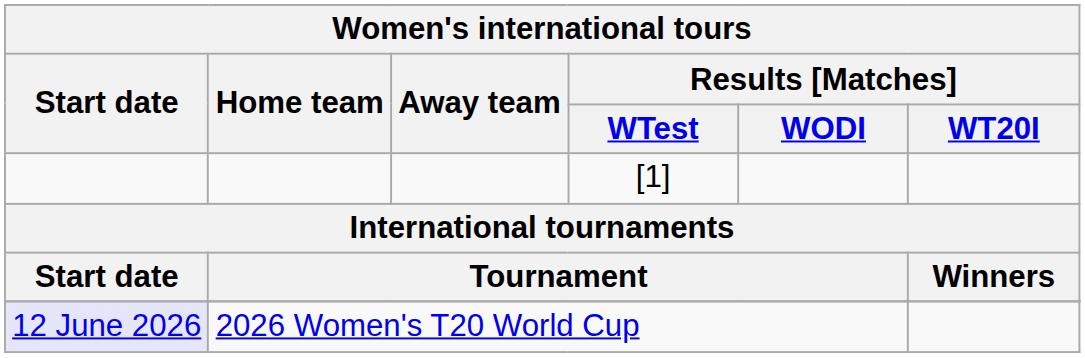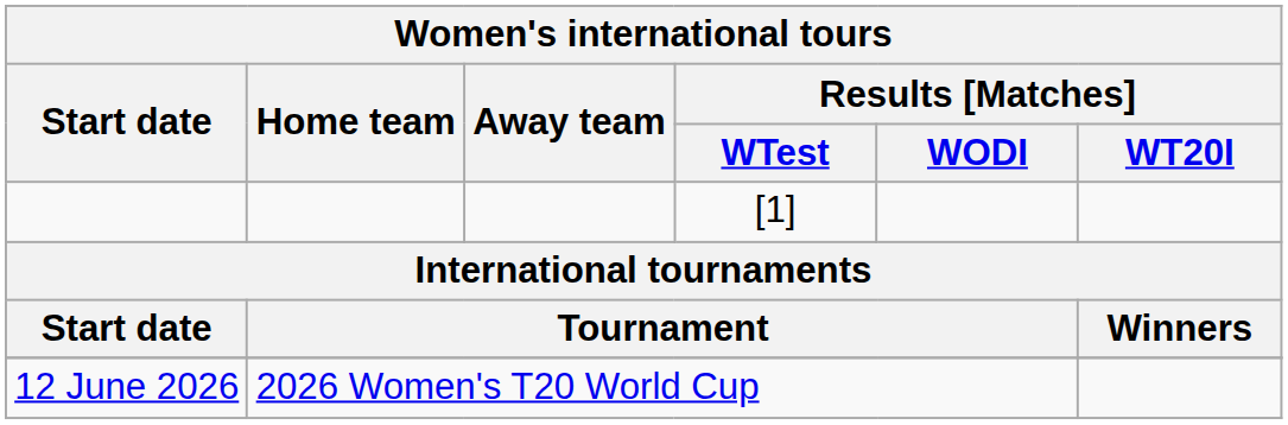12 June 2026 | Start date: lavender background -> no background
